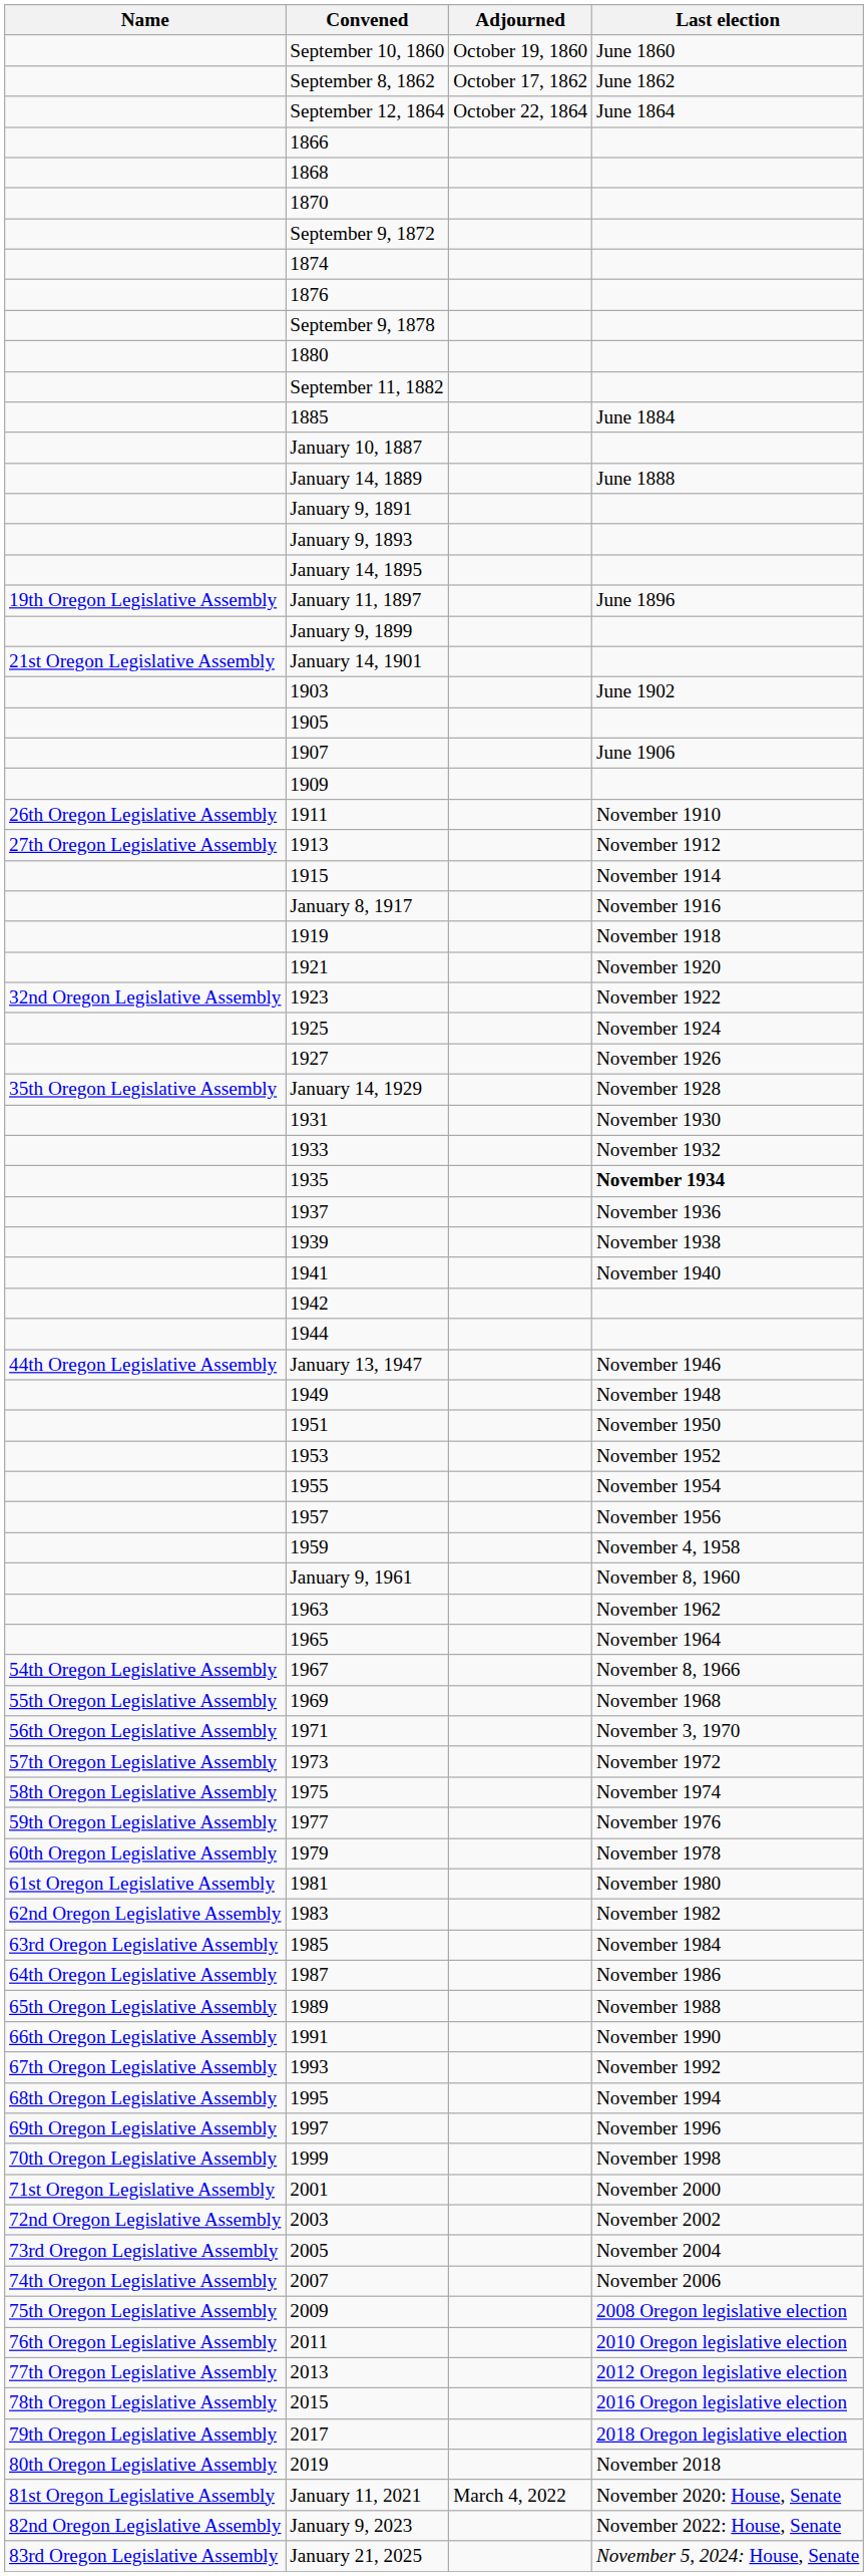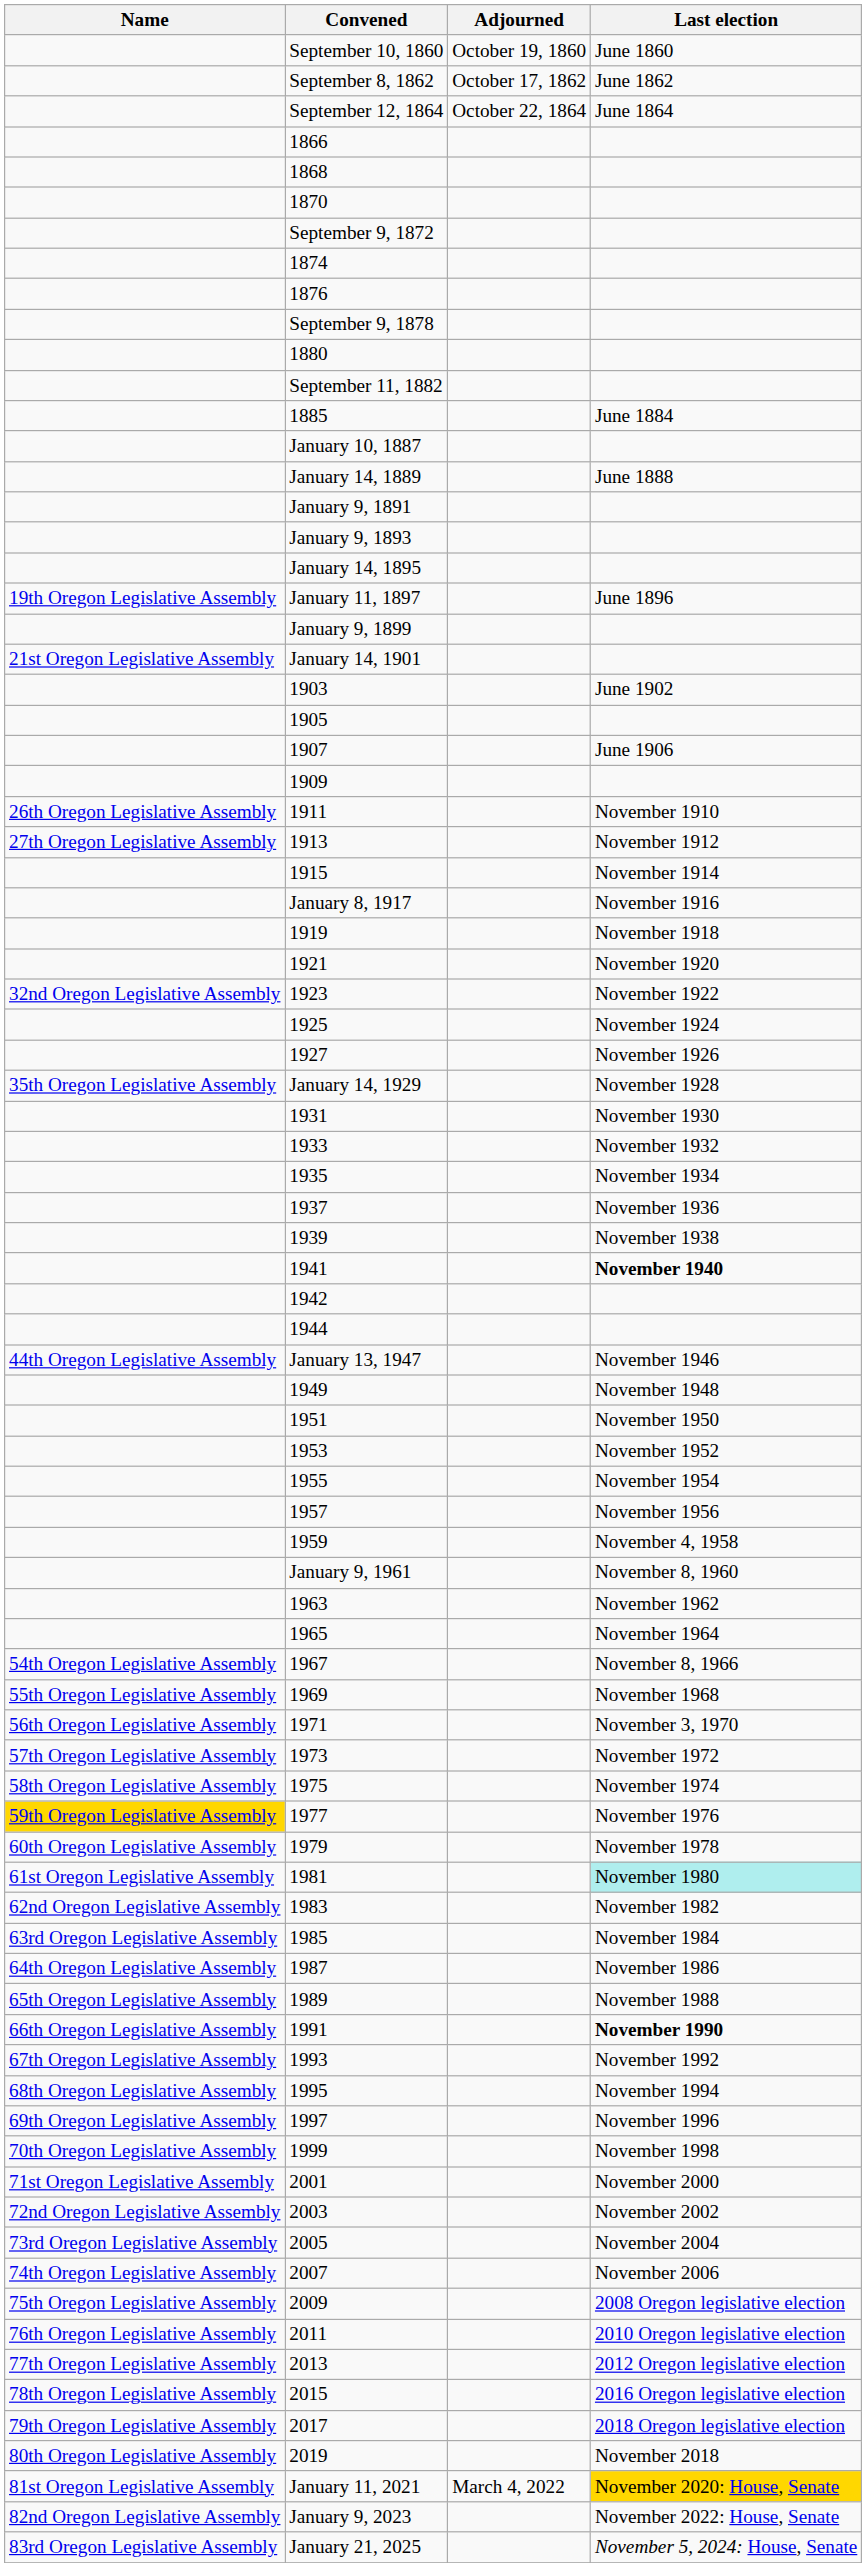1935 | Last election: bold -> normal
1941 | Last election: normal -> bold
1977 | Name: no background -> gold background
1981 | Last election: no background -> paleturquoise background
1991 | Last election: normal -> bold
January 11, 2021 | Last election: no background -> gold background
